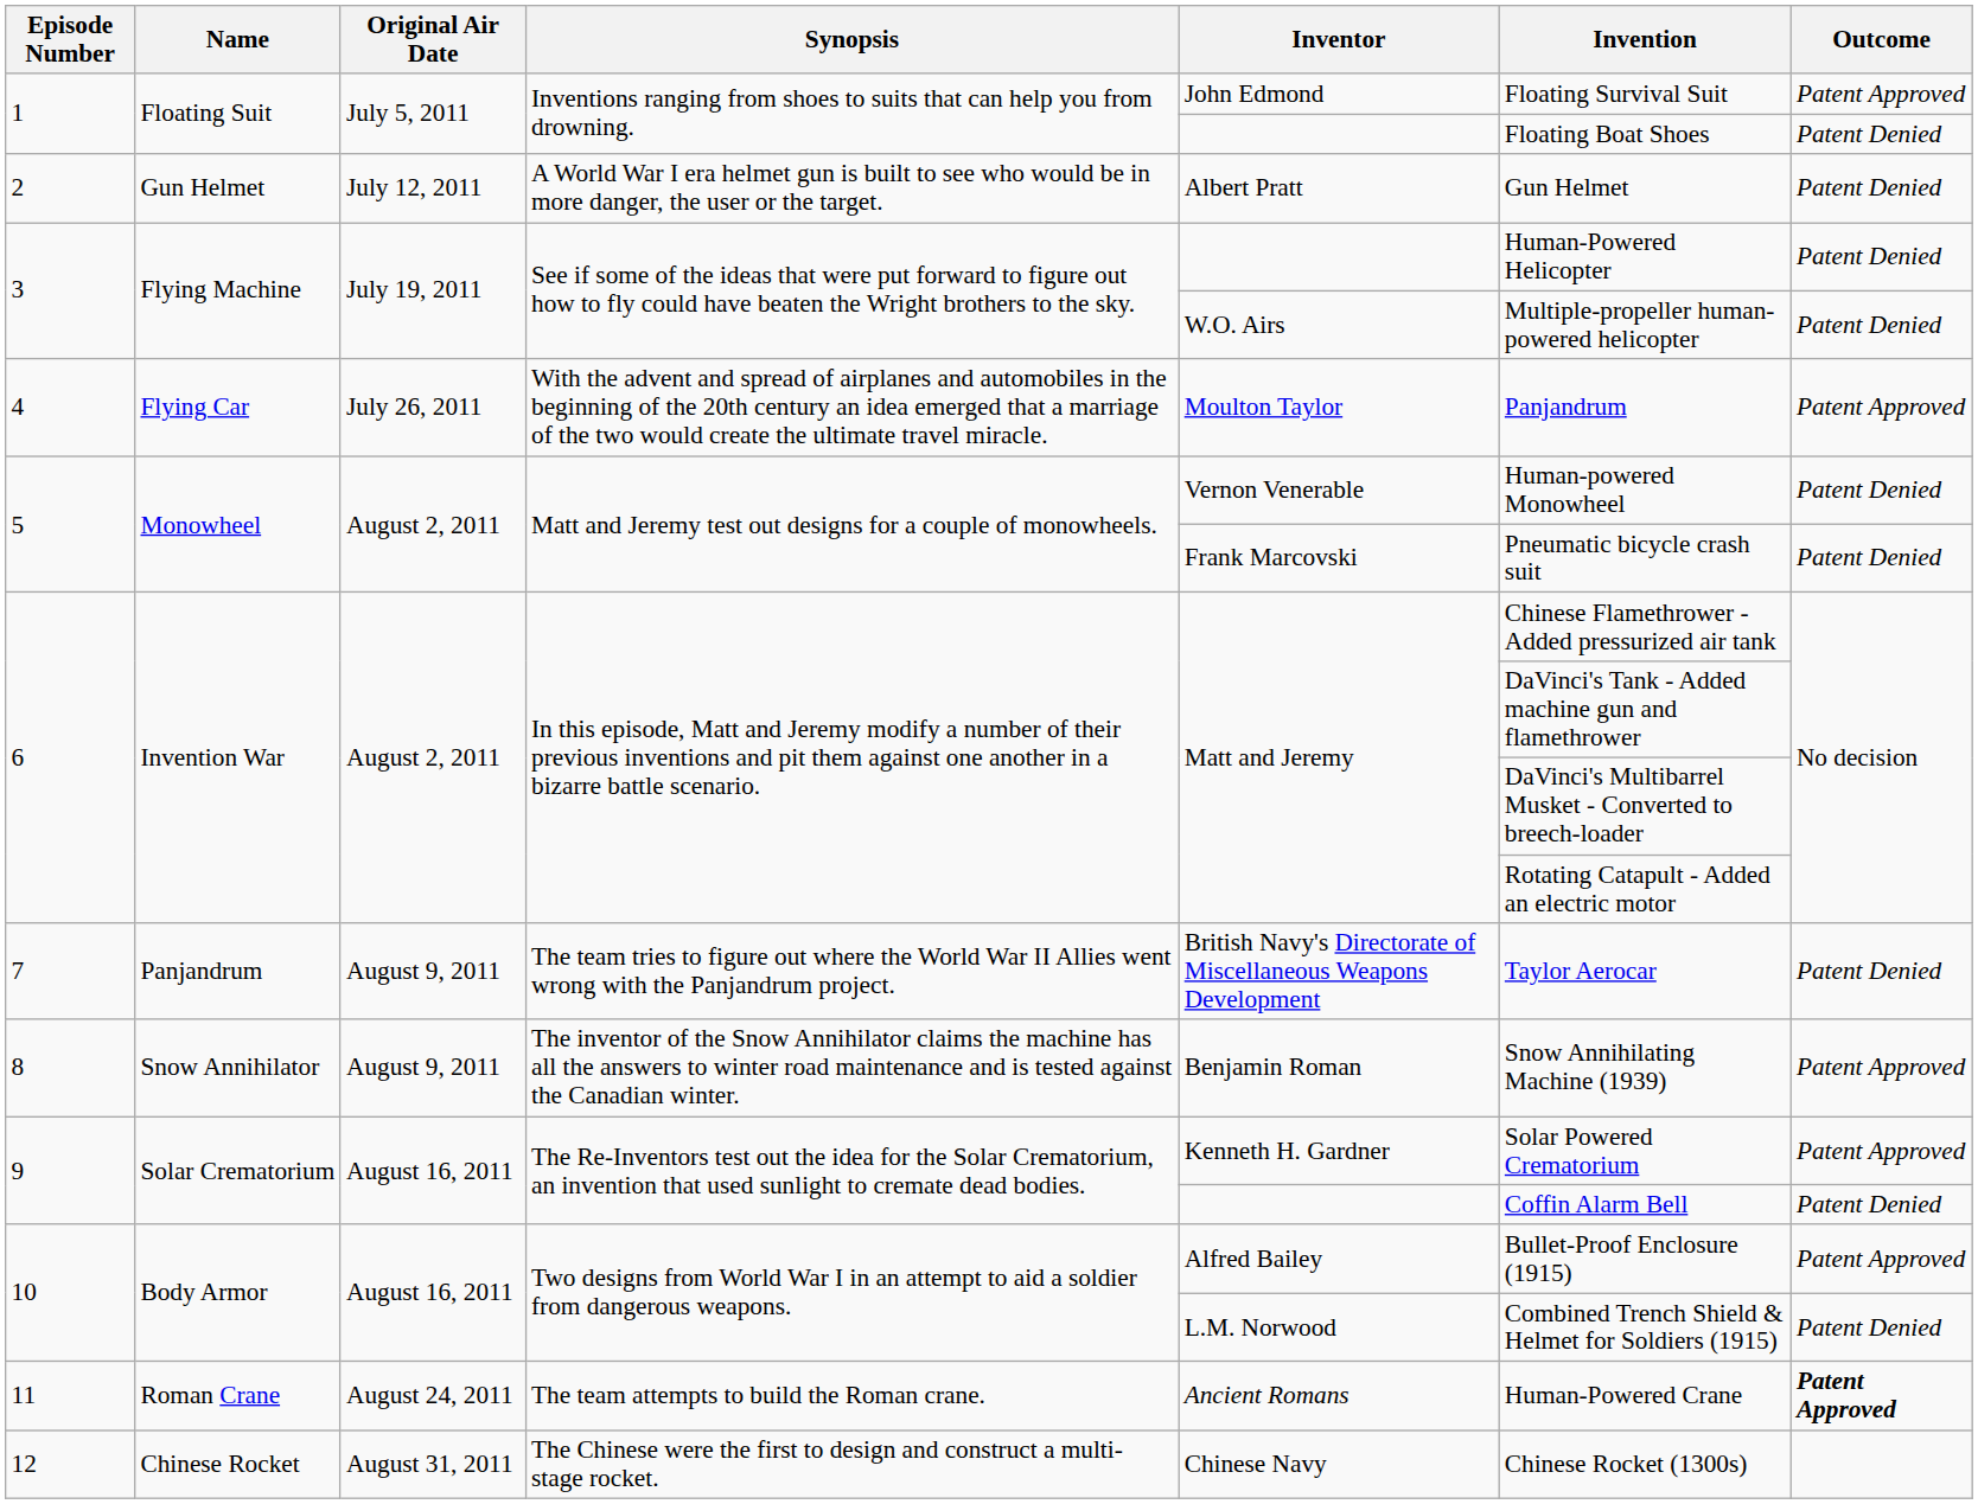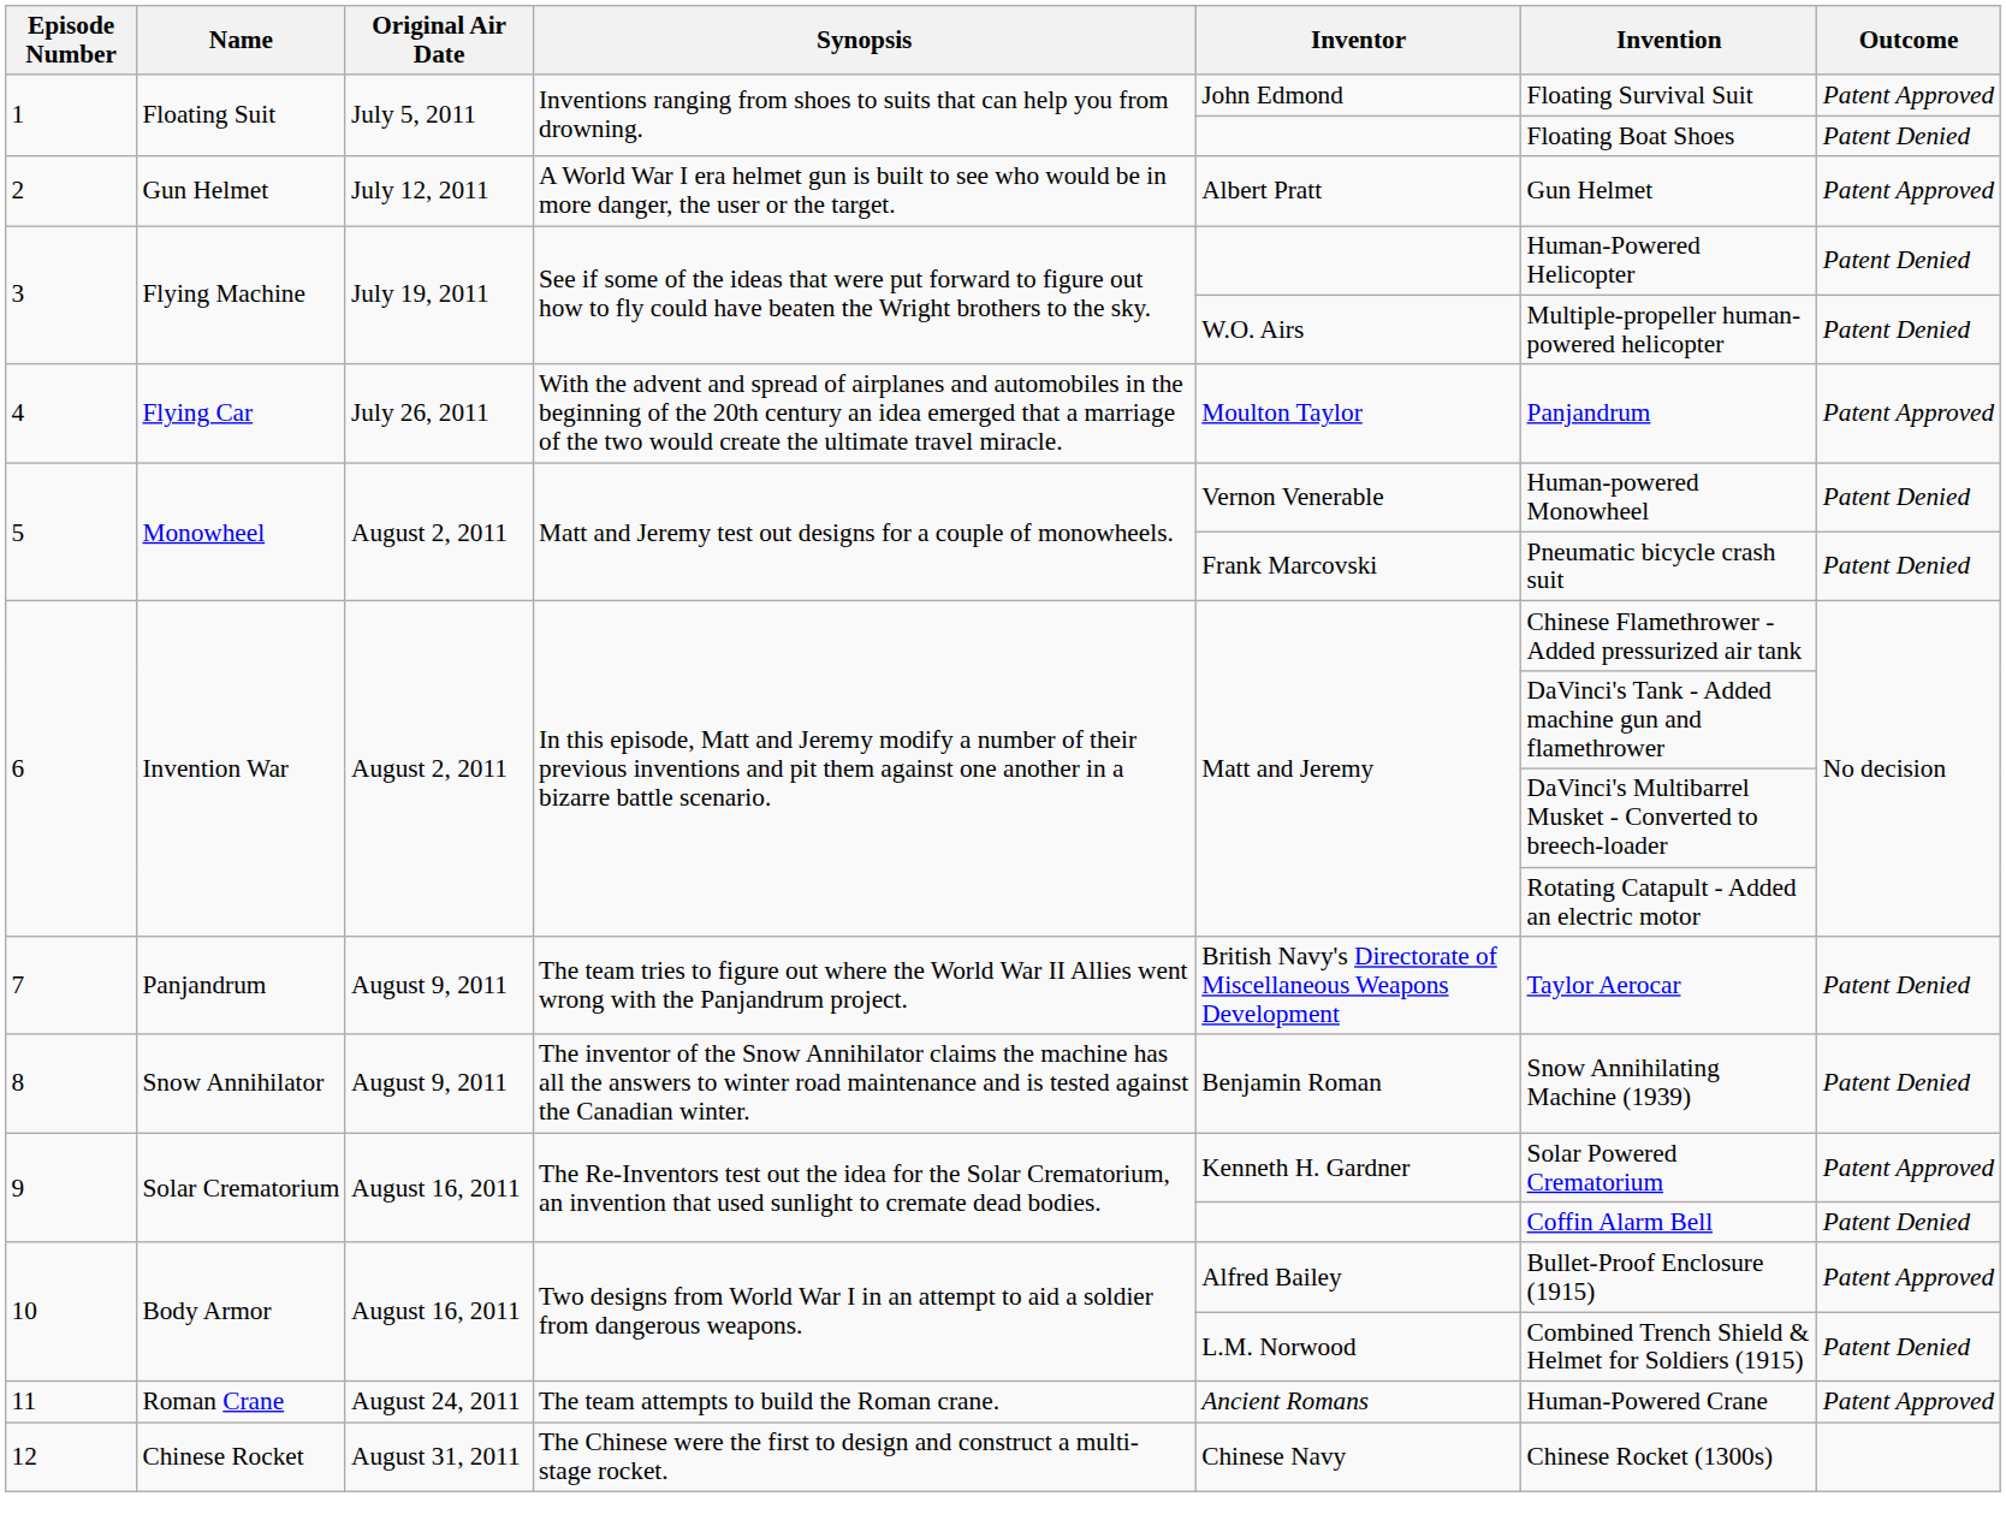2 | Outcome: Patent Denied -> Patent Approved
8 | Outcome: Patent Approved -> Patent Denied
11 | Outcome: bold -> normal
